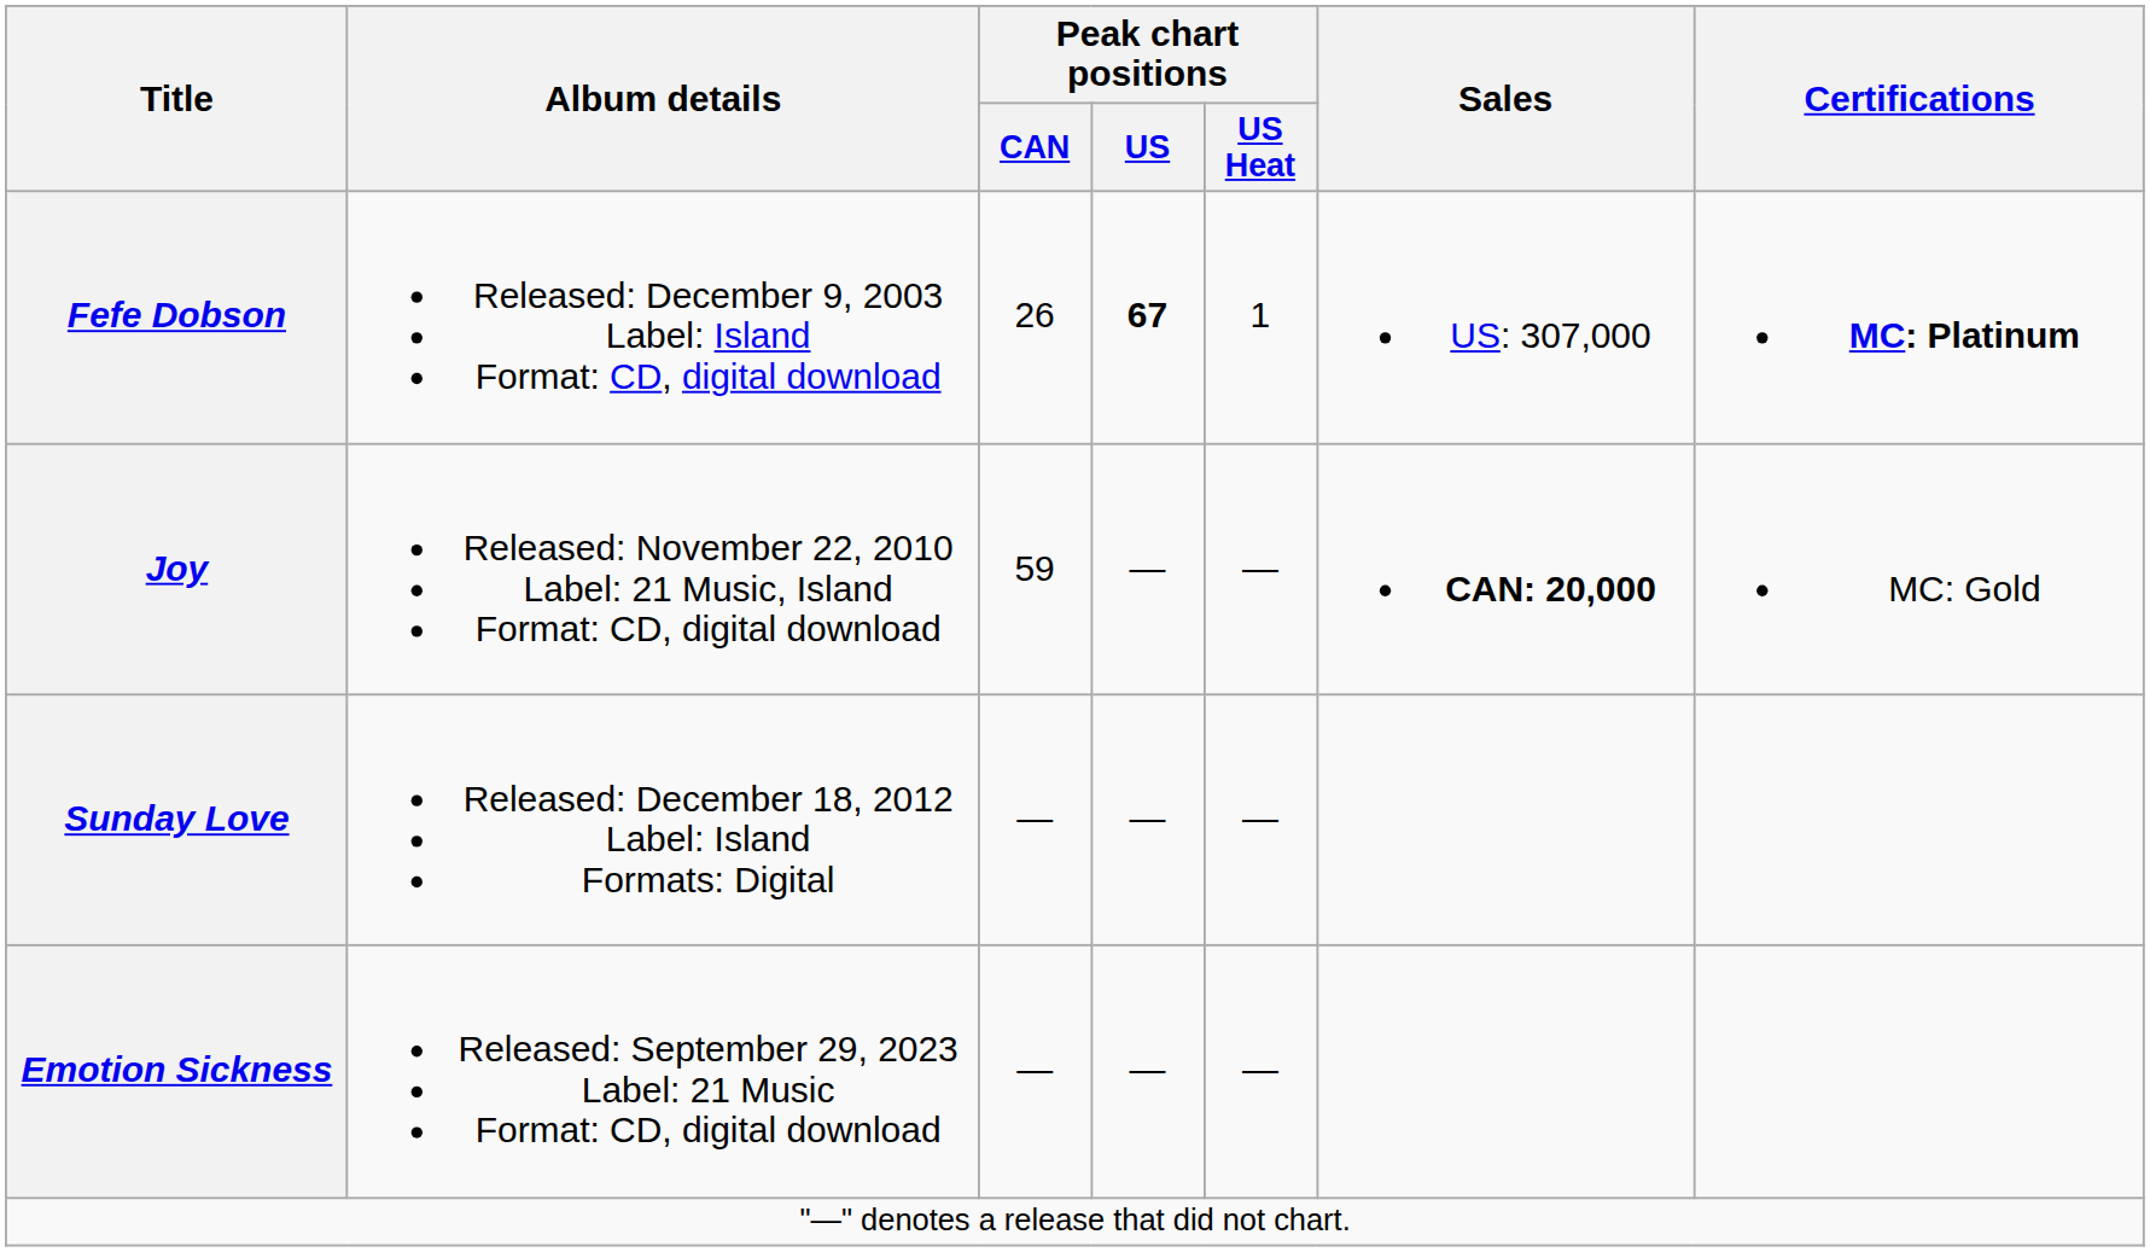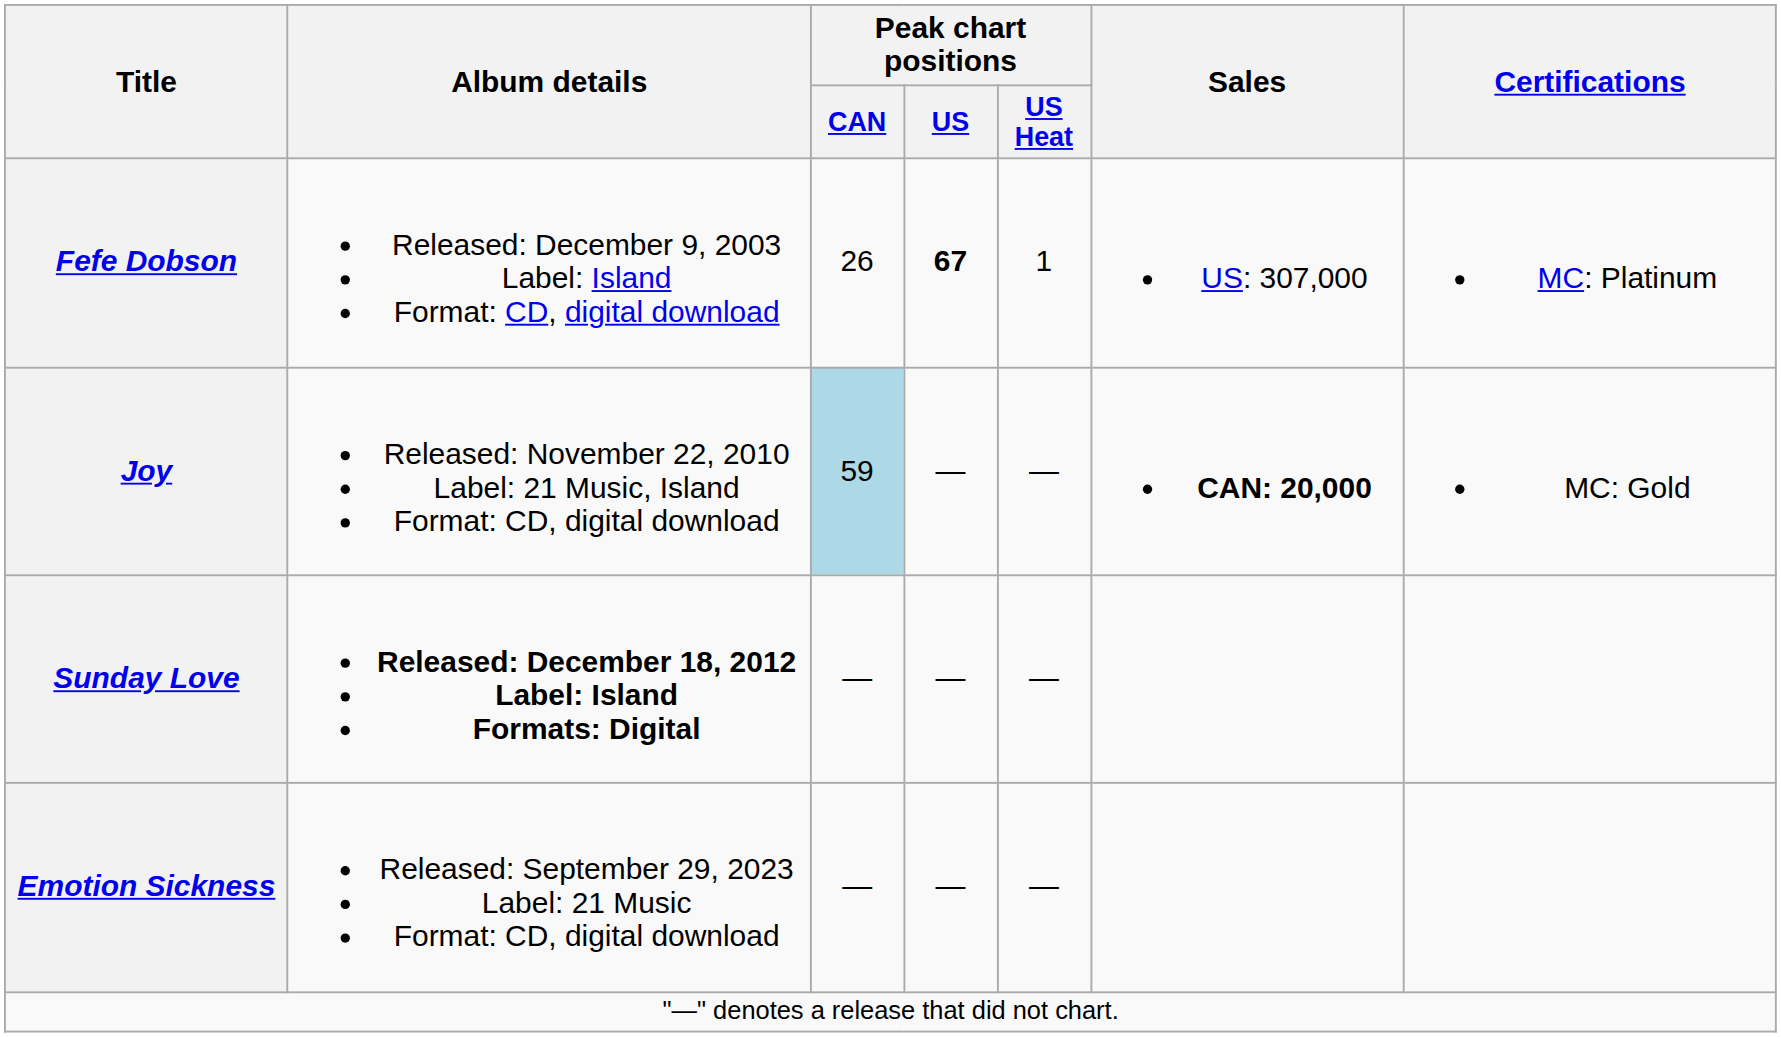Fefe Dobson | Certifications: bold -> normal
Joy | Peak chart positions / CAN: no background -> lightblue background
Sunday Love | Album details: normal -> bold
